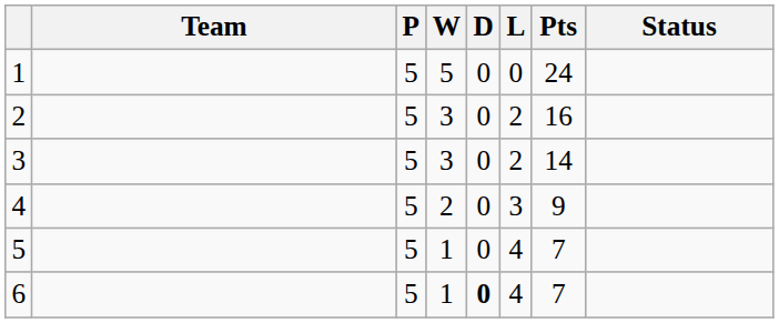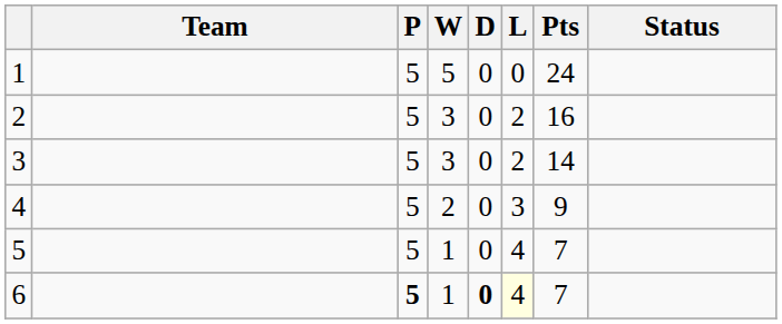6 | P: normal -> bold
6 | L: no background -> lightyellow background
